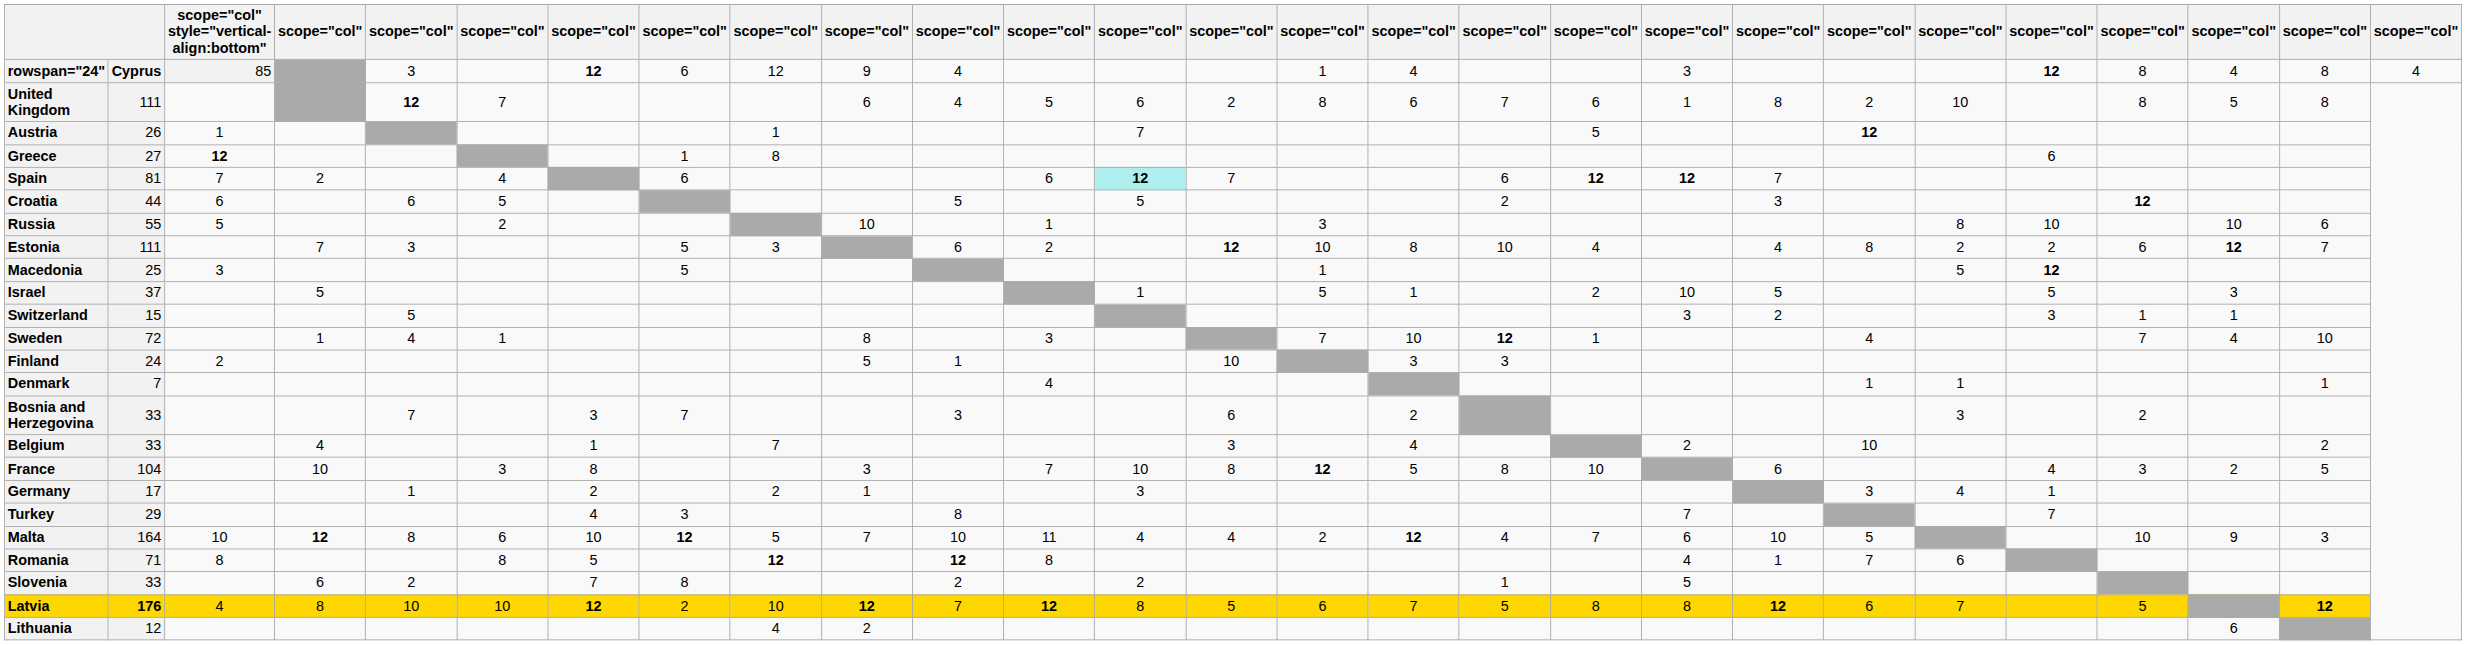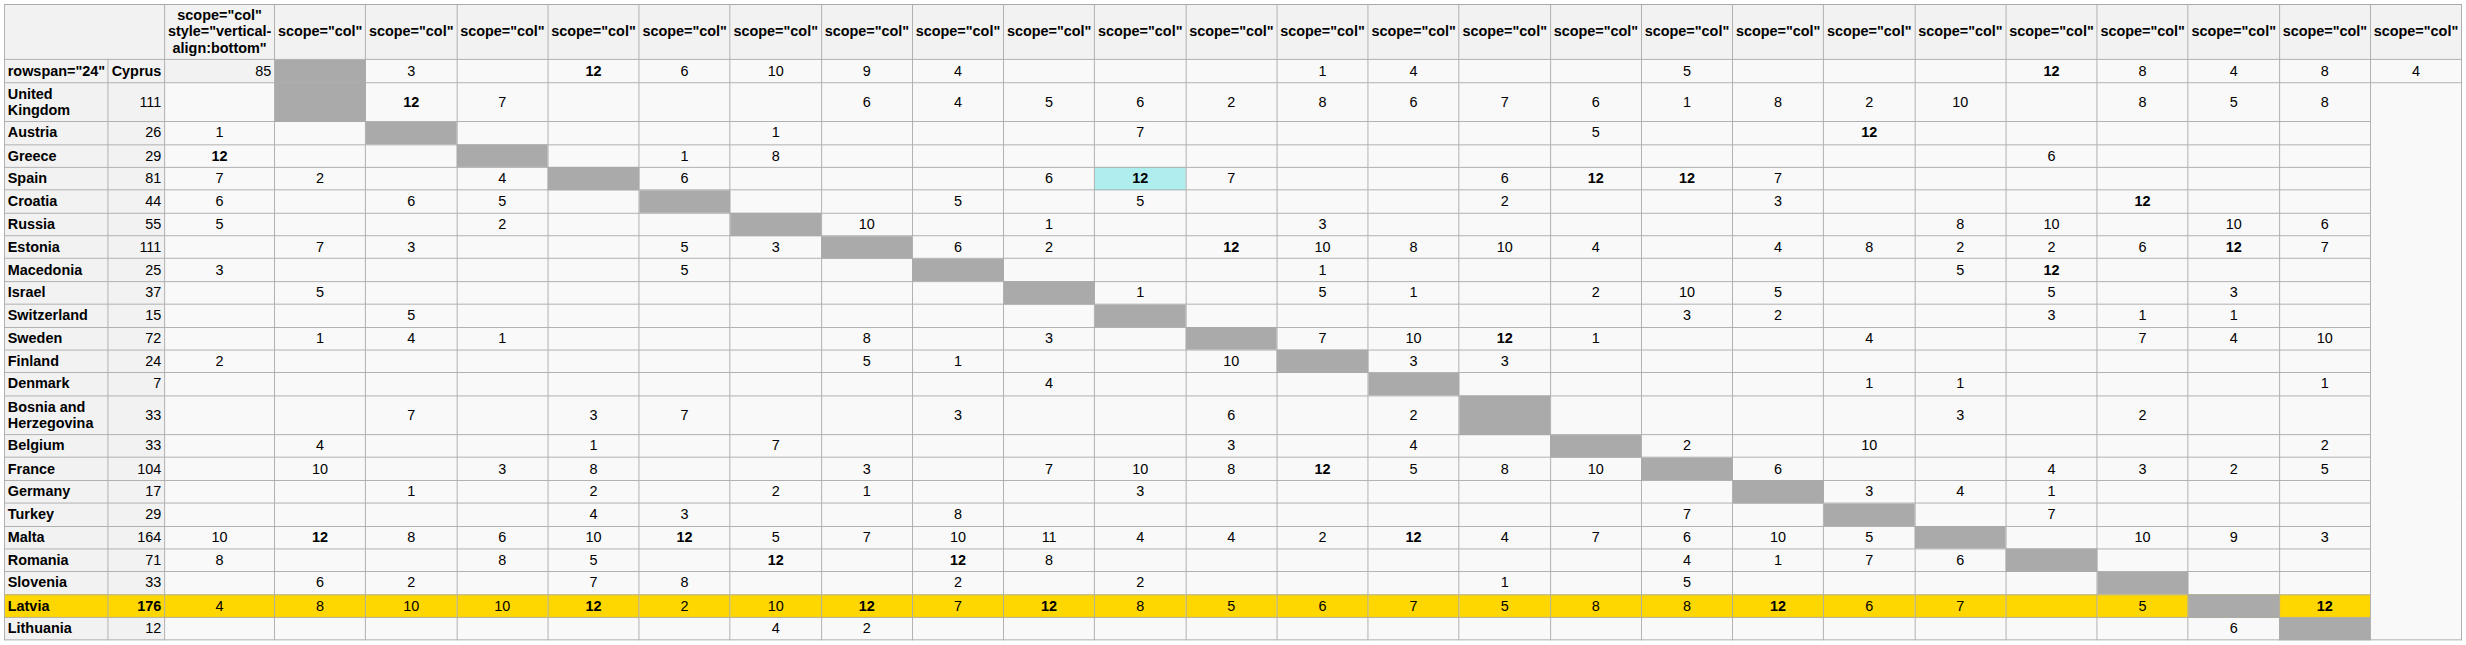rowspan="24" | column 9: 12 -> 10
rowspan="24" | column 19: 3 -> 5
Greece | column 2: 27 -> 29
